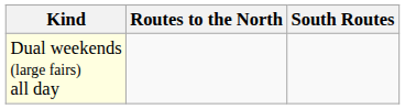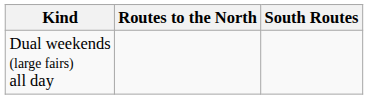row 2 | Kind: lightyellow background -> no background
